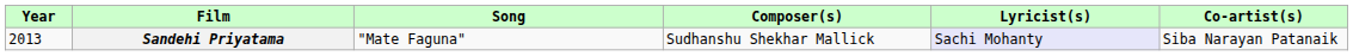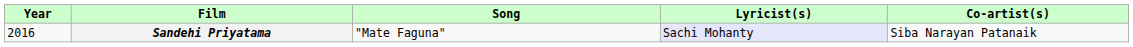- column: Composer(s) | Sudhanshu Shekhar Mallick
Sandehi Priyatama | Year: 2013 -> 2016
